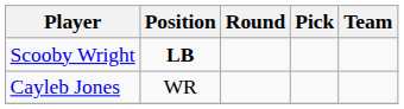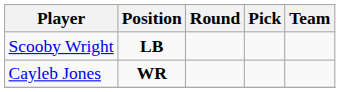Cayleb Jones | Position: normal -> bold
